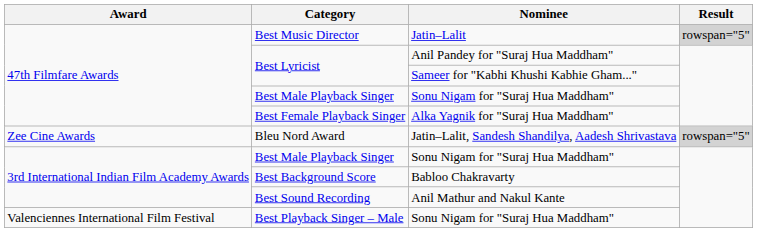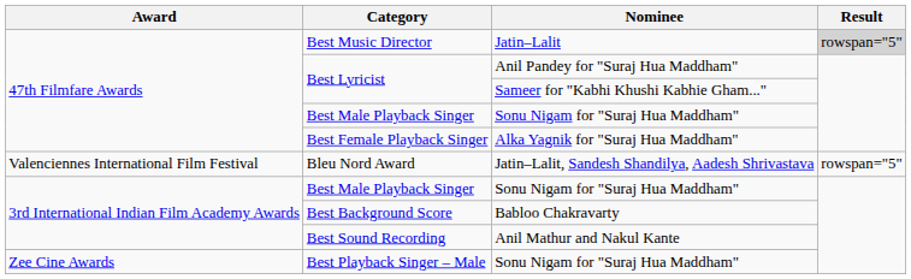Bleu Nord Award | Award: Zee Cine Awards -> Valenciennes International Film Festival
Bleu Nord Award | Result: lightgrey background -> no background
Best Playback Singer – Male | Award: Valenciennes International Film Festival -> Zee Cine Awards
